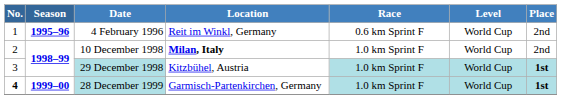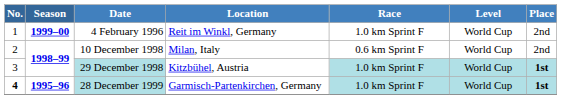4 February 1996 | Season: 1995–96 -> 1999–00
4 February 1996 | Race: 0.6 km Sprint F -> 1.0 km Sprint F
10 December 1998 | Location: bold -> normal
10 December 1998 | Race: 1.0 km Sprint F -> 0.6 km Sprint F
28 December 1999 | Season: 1999–00 -> 1995–96
